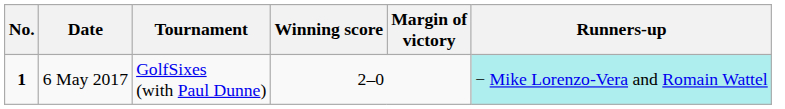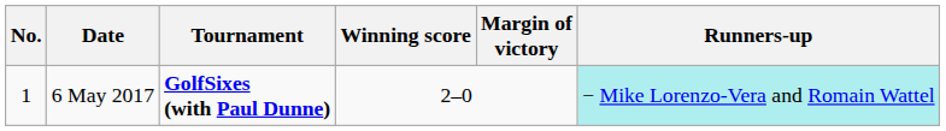6 May 2017 | No.: bold -> normal
6 May 2017 | Tournament: normal -> bold
